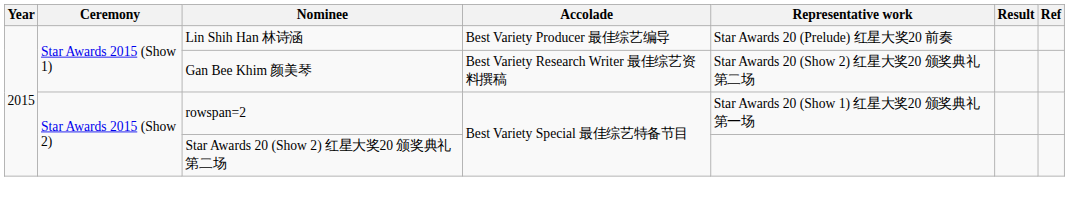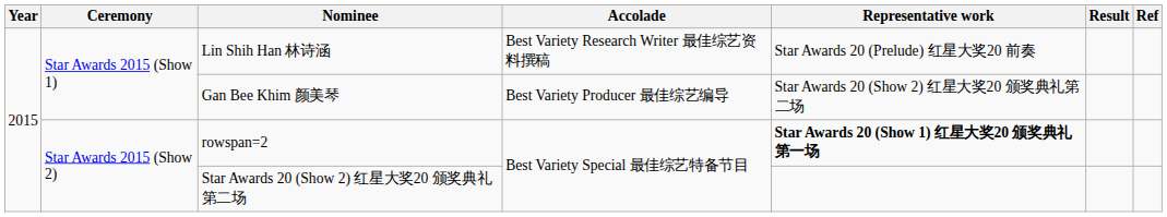Lin Shih Han 林诗涵 | Accolade: Best Variety Producer 最佳综艺编导 -> Best Variety Research Writer 最佳综艺资料撰稿
Gan Bee Khim 颜美琴 | Accolade: Best Variety Research Writer 最佳综艺资料撰稿 -> Best Variety Producer 最佳综艺编导
rowspan=2 | Representative work: normal -> bold
